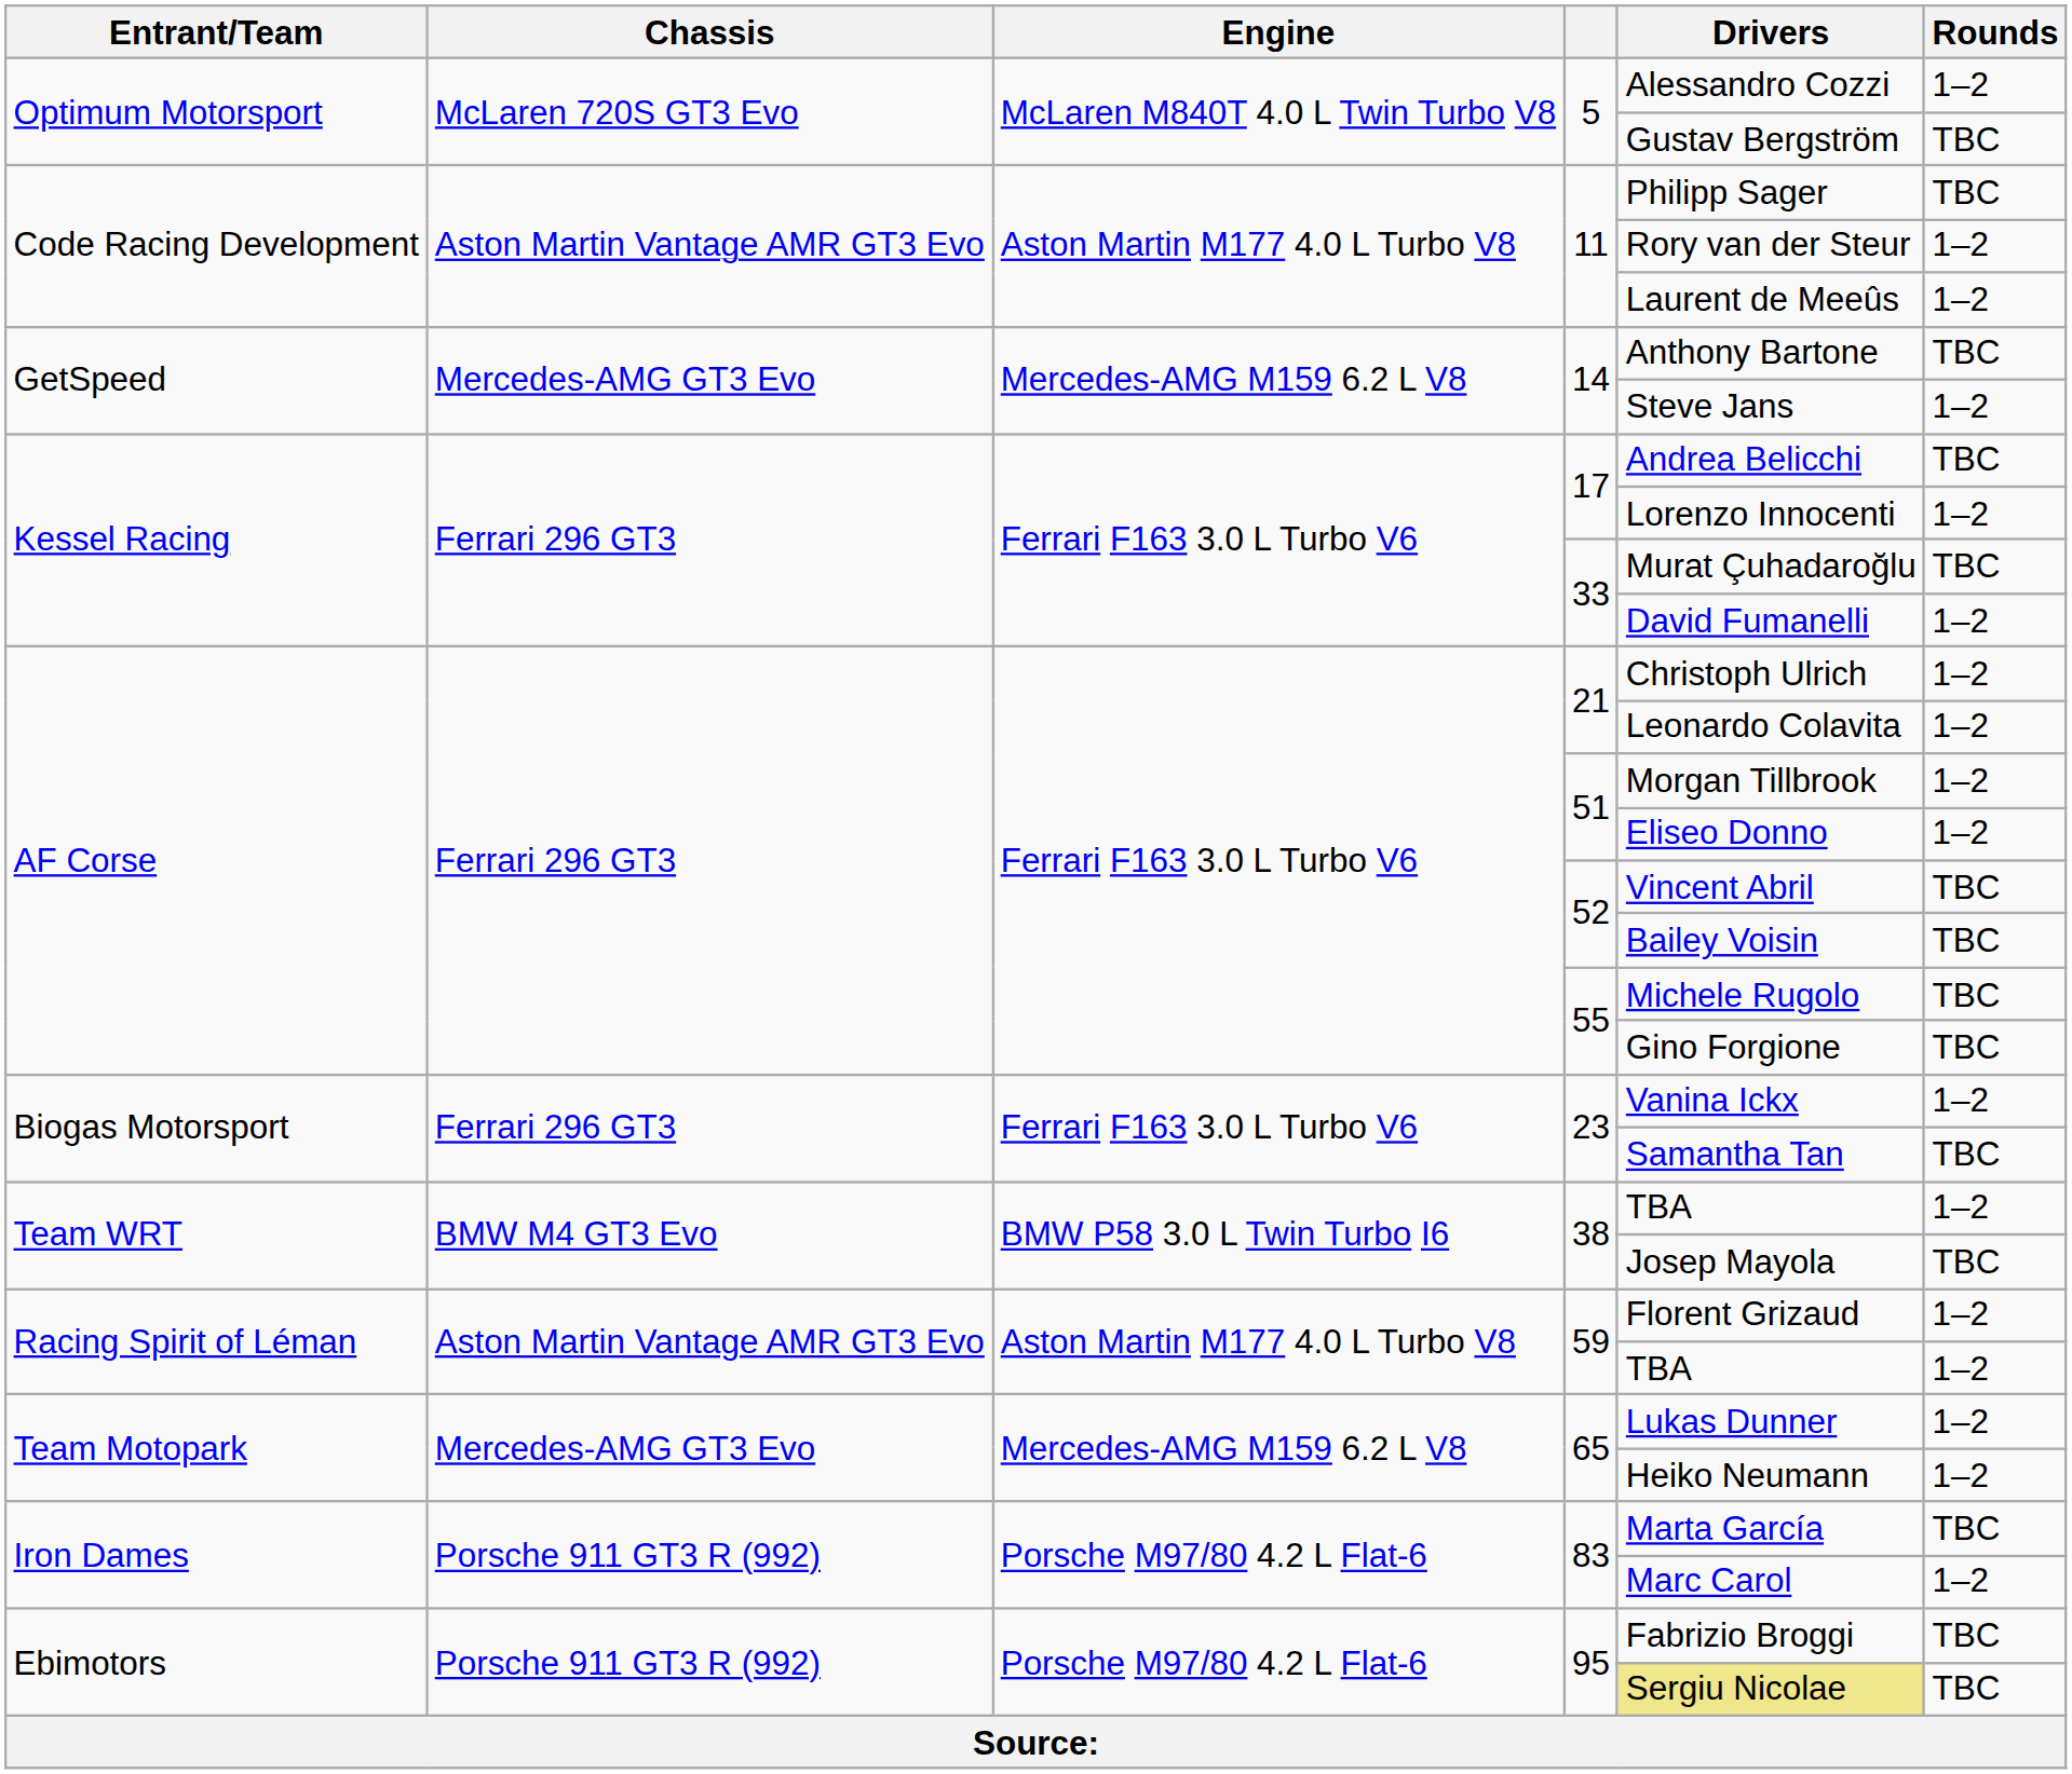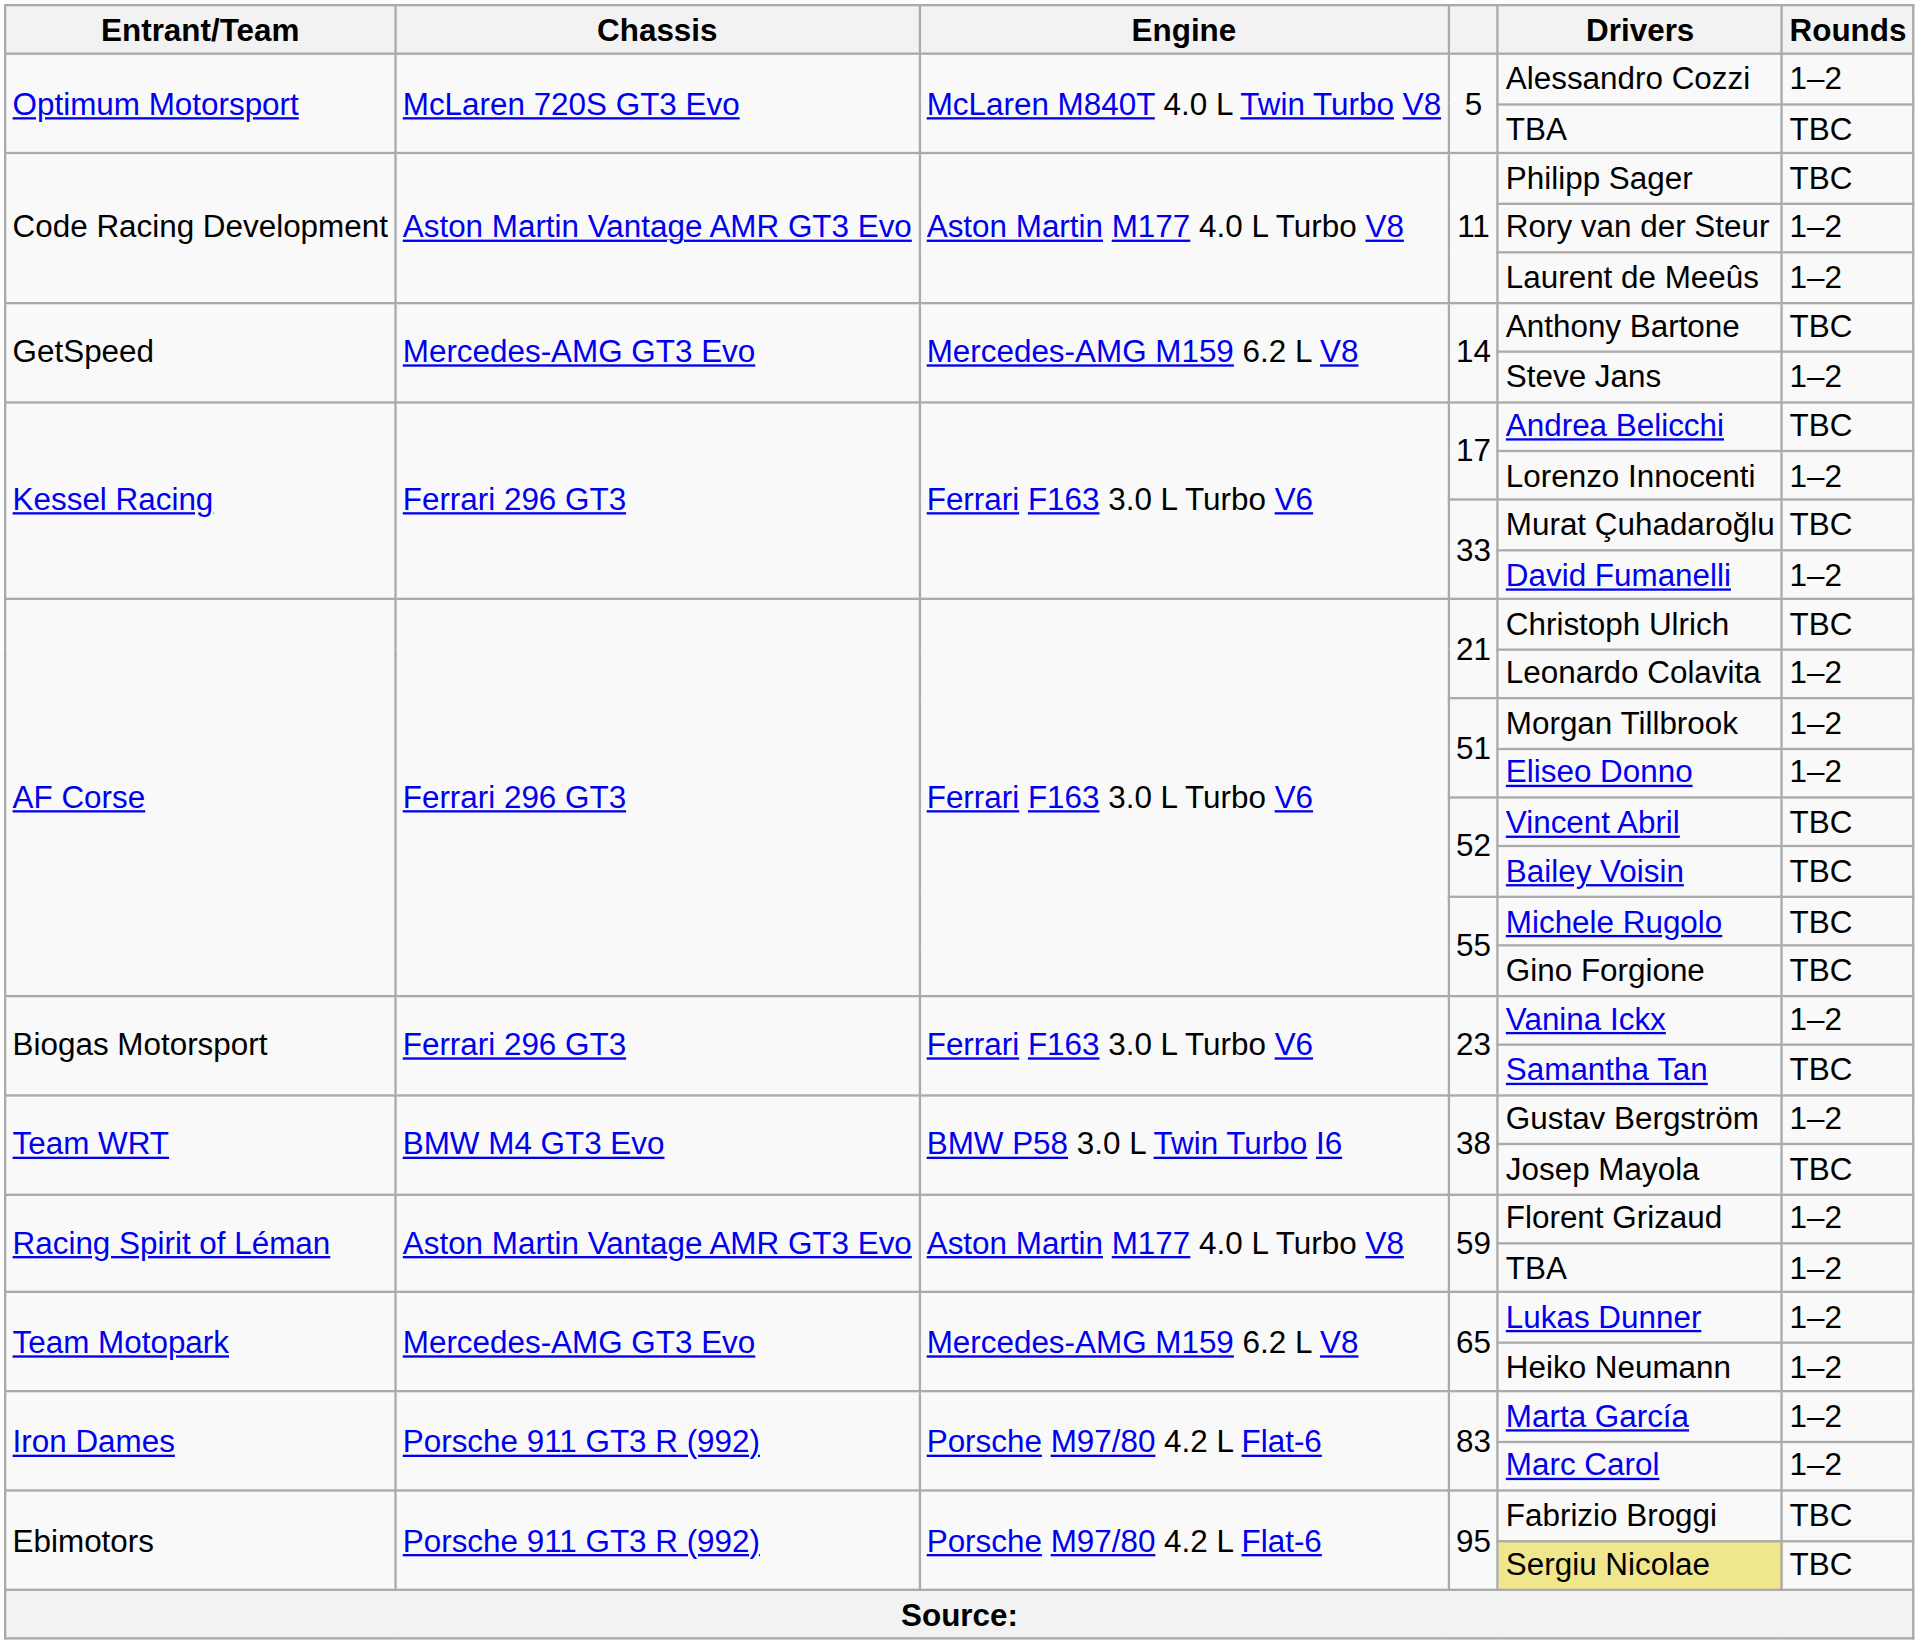row 3 | Drivers: Gustav Bergström -> TBA
row 13 | Rounds: 1–2 -> TBC
row 23 | Drivers: TBA -> Gustav Bergström
row 29 | Rounds: TBC -> 1–2
